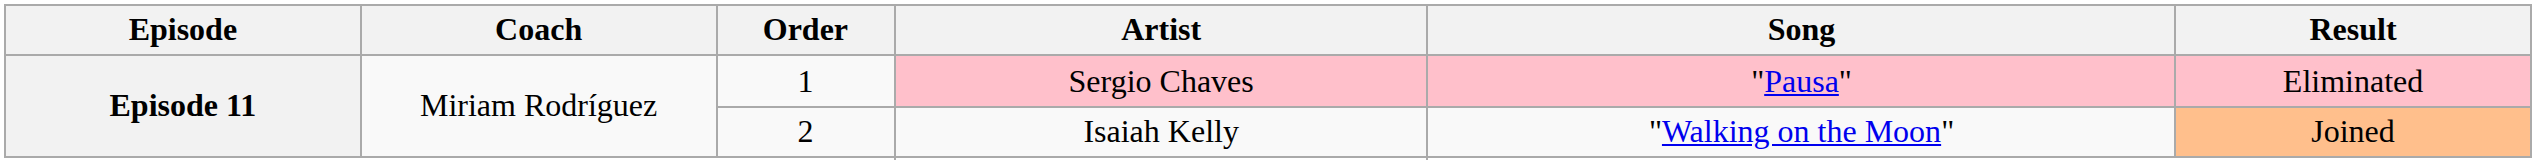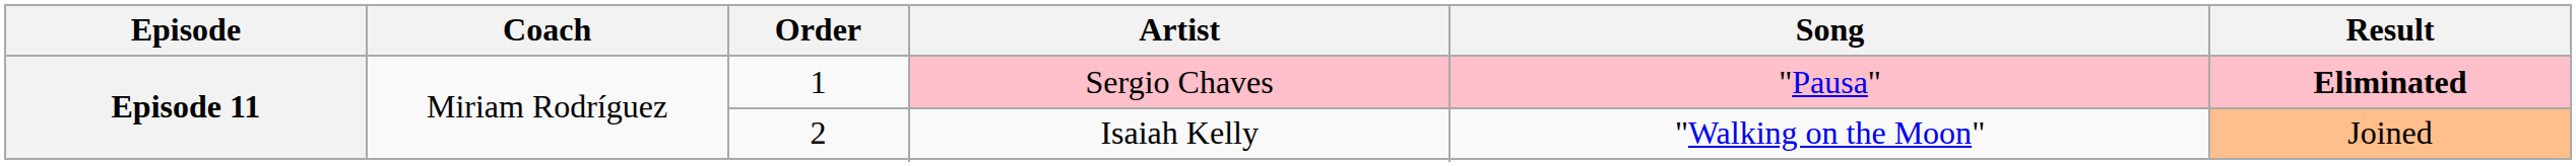Sergio Chaves | Result: normal -> bold
